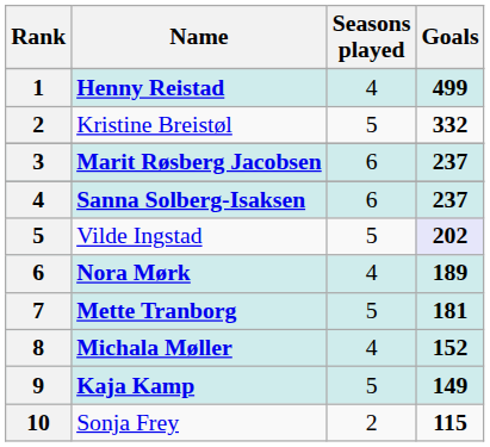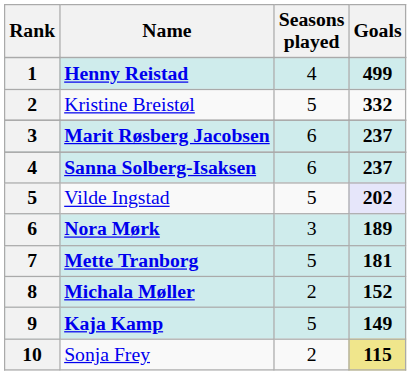Nora Mørk | Seasons played: 4 -> 3
Michala Møller | Seasons played: 4 -> 2
Sonja Frey | Goals: no background -> khaki background
